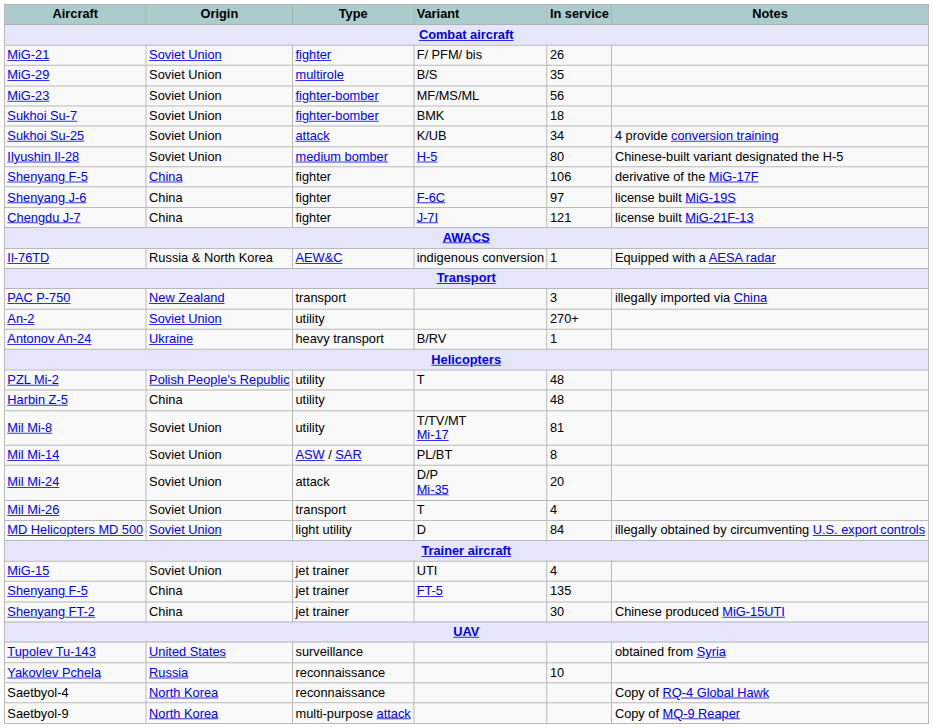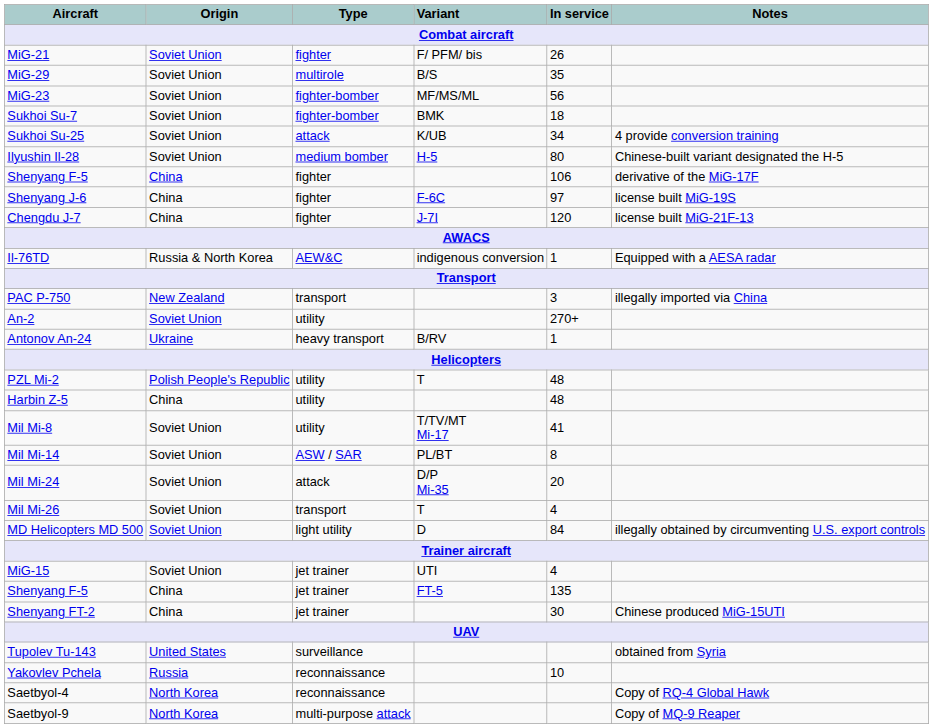Chengdu J-7 | In service / Combat aircraft: 121 -> 120
Mil Mi-8 | In service / Combat aircraft: 81 -> 41
